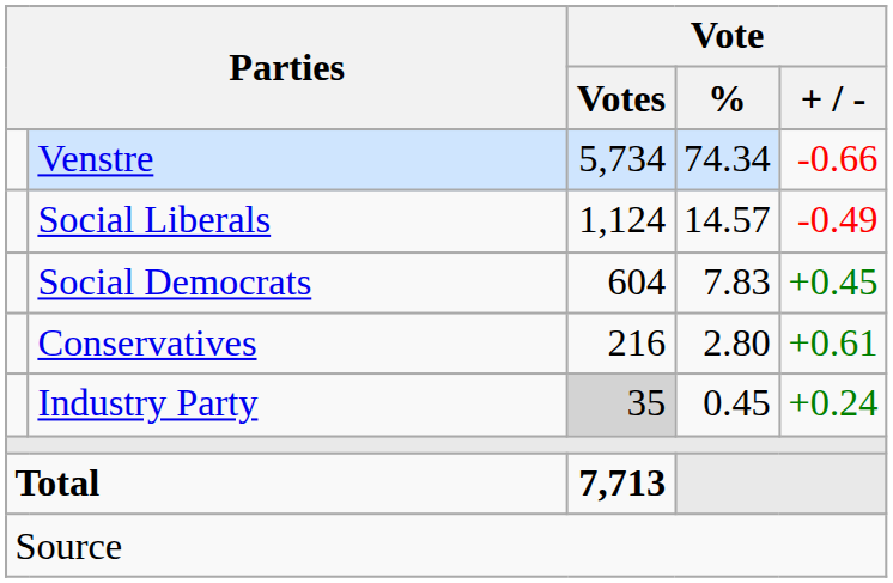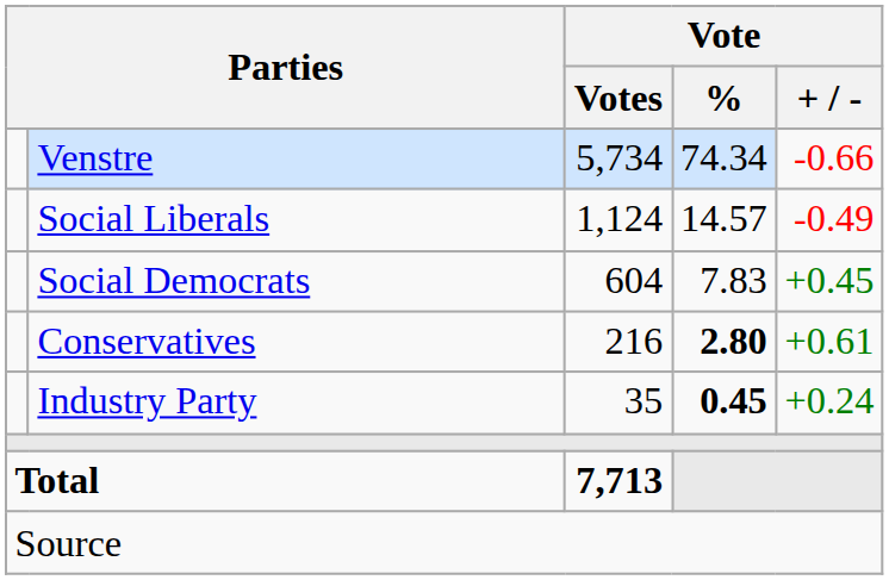Conservatives | Vote / %: normal -> bold
Industry Party | Vote / Votes: lightgrey background -> no background
Industry Party | Vote / %: normal -> bold
